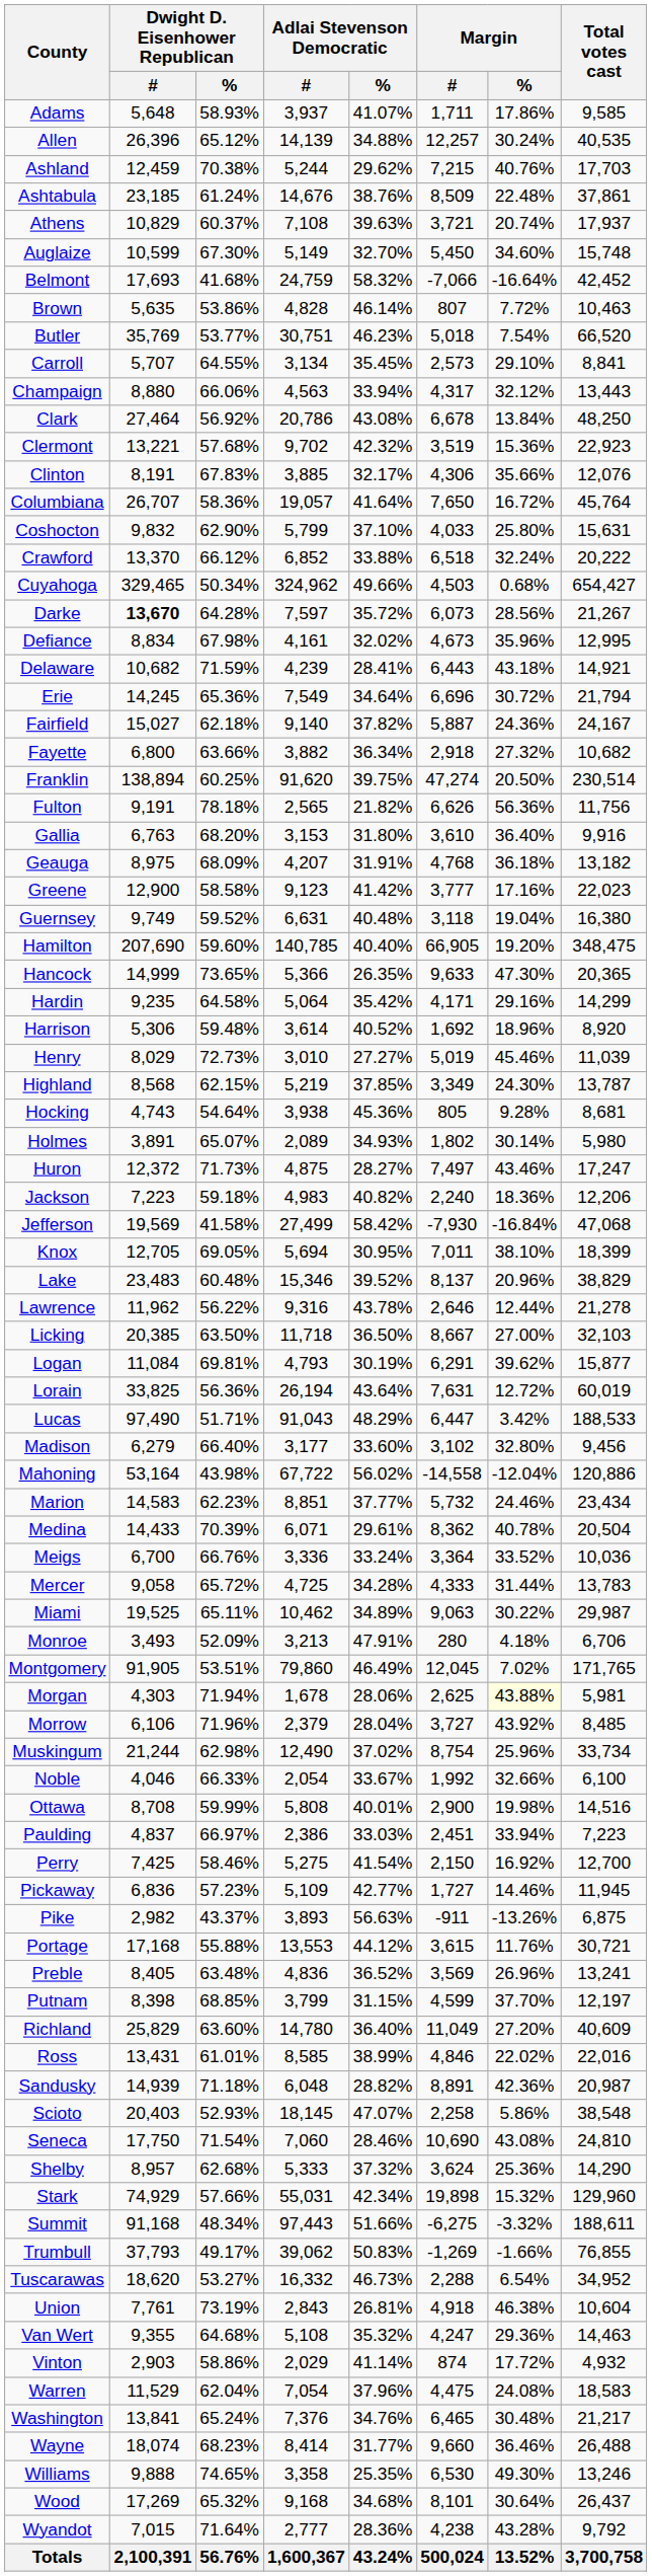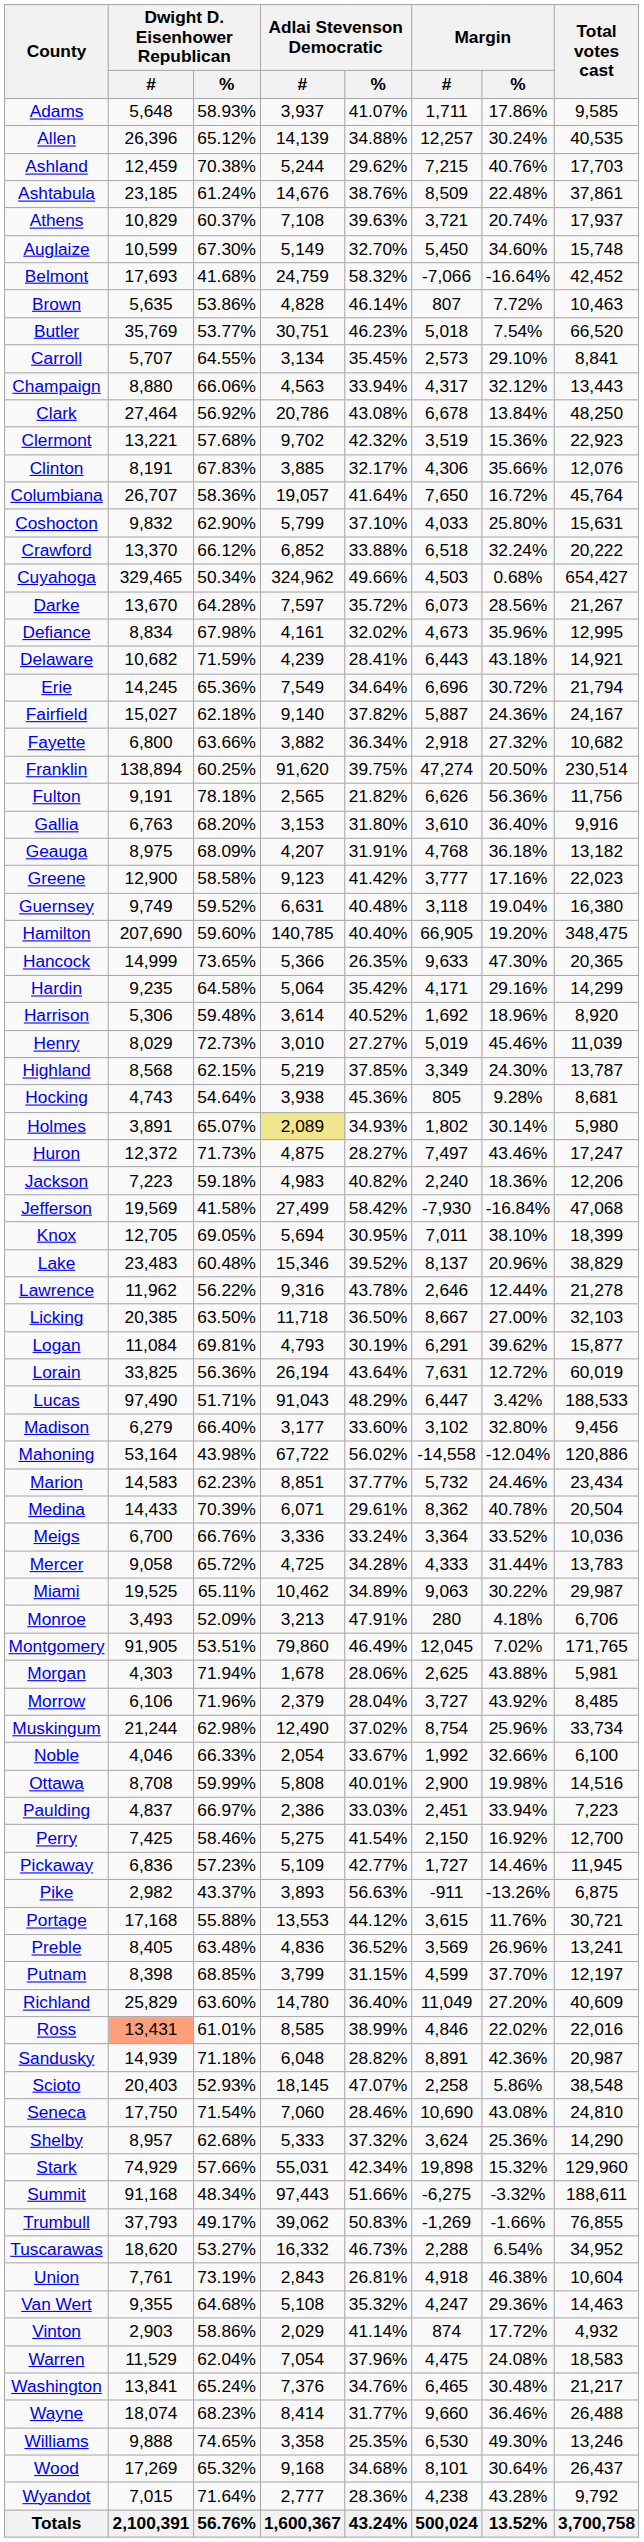Darke | Dwight D. Eisenhower Republican / #: bold -> normal
Holmes | Adlai Stevenson Democratic / #: no background -> khaki background
Morgan | Margin / %: lightyellow background -> no background
Ross | Dwight D. Eisenhower Republican / #: no background -> lightsalmon background
